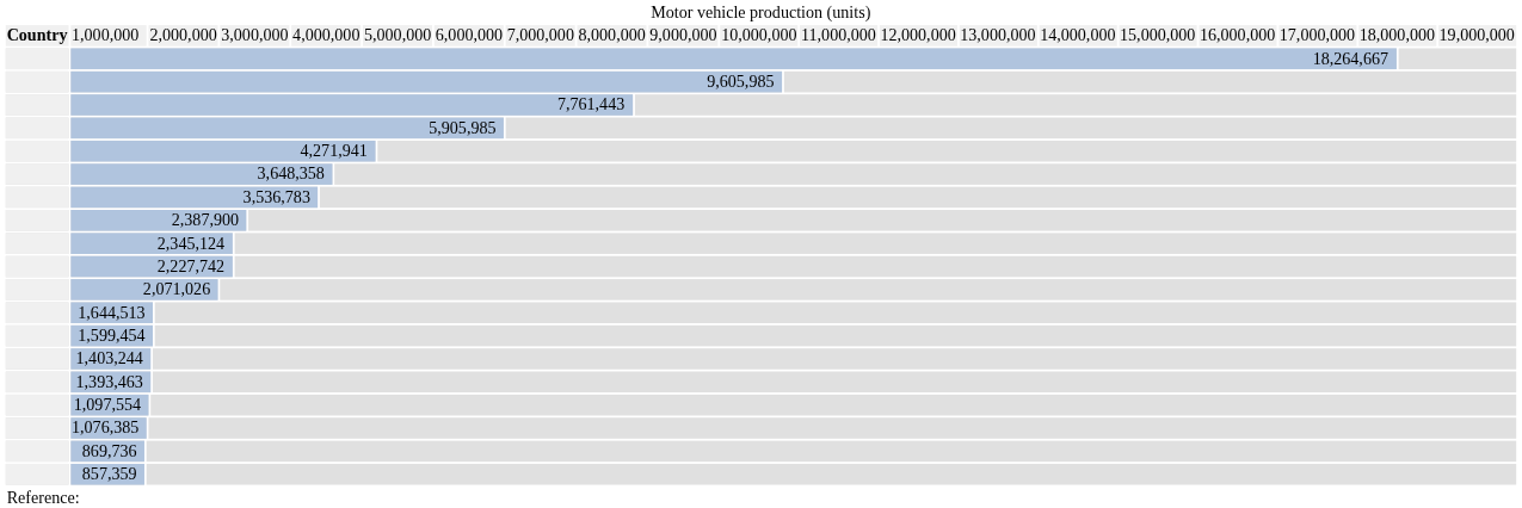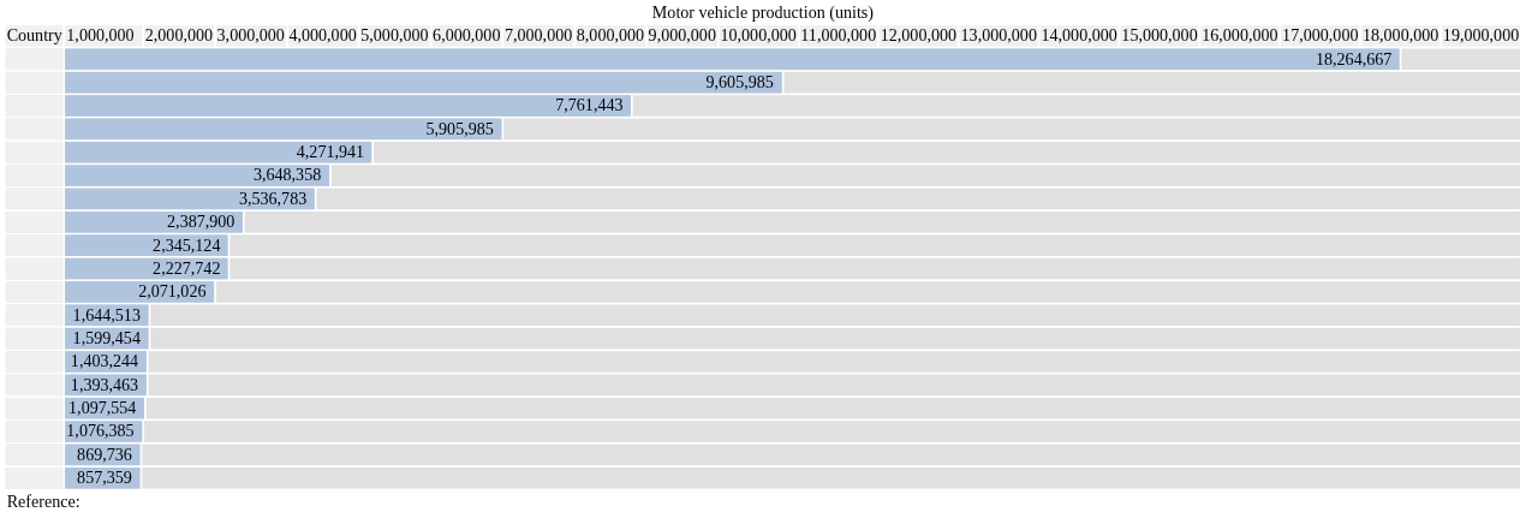1,000,000 | column 1: bold -> normal
